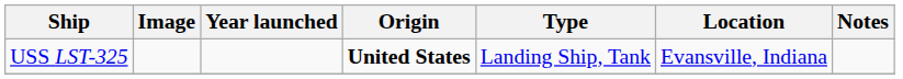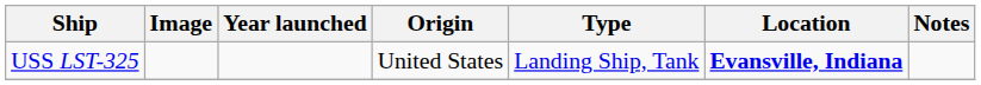USS LST-325 | Origin: bold -> normal
USS LST-325 | Location: normal -> bold
